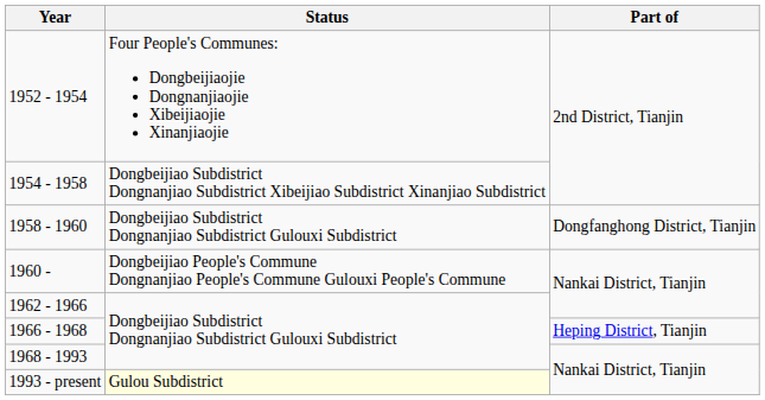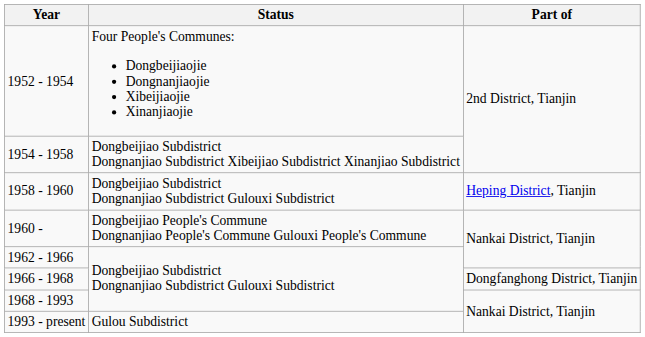1958 - 1960 | Part of: Dongfanghong District, Tianjin -> Heping District, Tianjin
1966 - 1968 | Part of: Heping District, Tianjin -> Dongfanghong District, Tianjin
1993 - present | Status: lightyellow background -> no background
